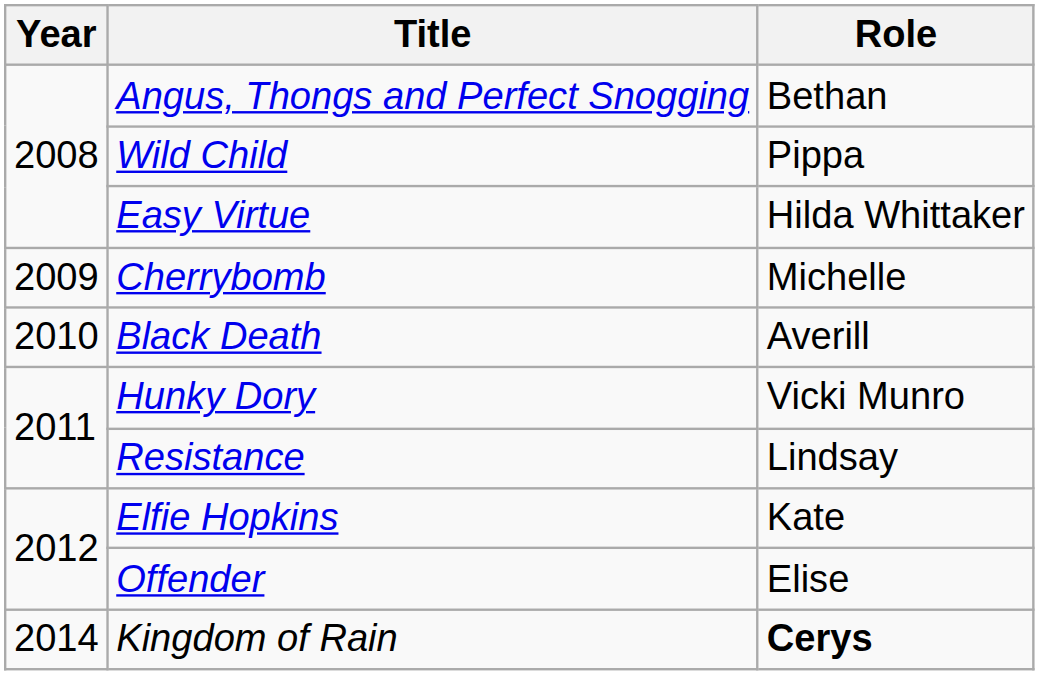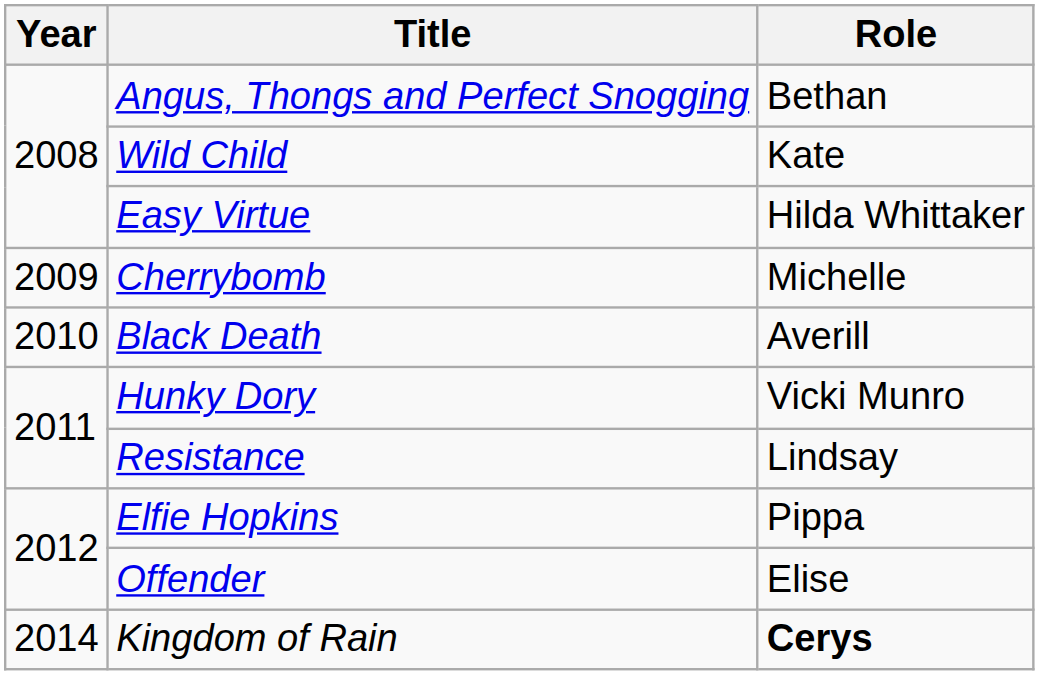Wild Child | Role: Pippa -> Kate
Elfie Hopkins | Role: Kate -> Pippa
